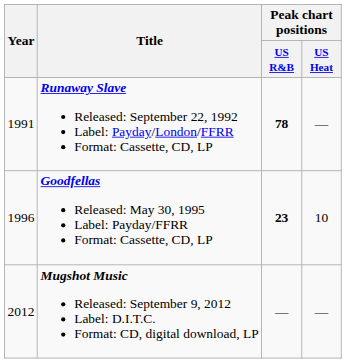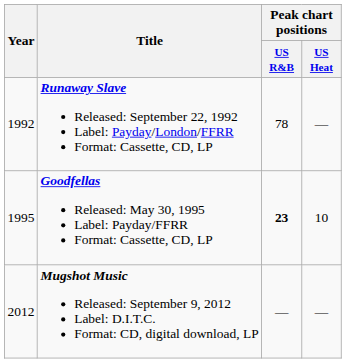row 3 | Year: 1991 -> 1992
row 3 | Peak chart positions / US R&B: bold -> normal
row 4 | Year: 1996 -> 1995
